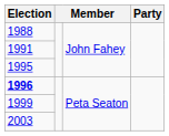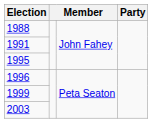1996 | Election: bold -> normal
